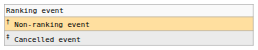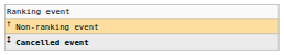row 3 | column 1: normal -> bold
